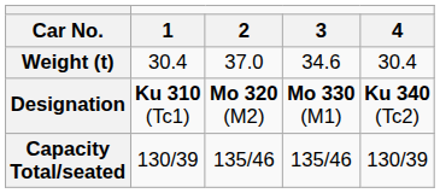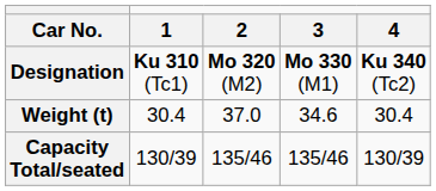rows swapped: Designation <-> Weight (t)
